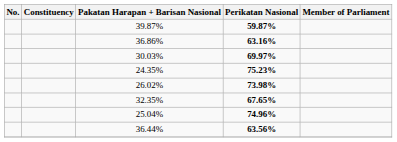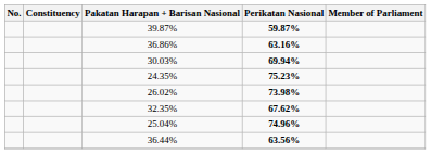30.03% | Perikatan Nasional: 69.97% -> 69.94%
32.35% | Perikatan Nasional: 67.65% -> 67.62%
